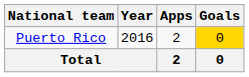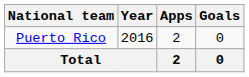Puerto Rico | Goals: gold background -> no background
